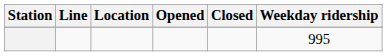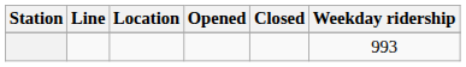row 2 | Weekday ridership: 995 -> 993
